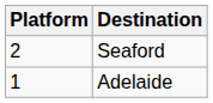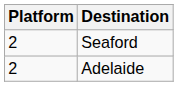Adelaide | Platform: 1 -> 2
